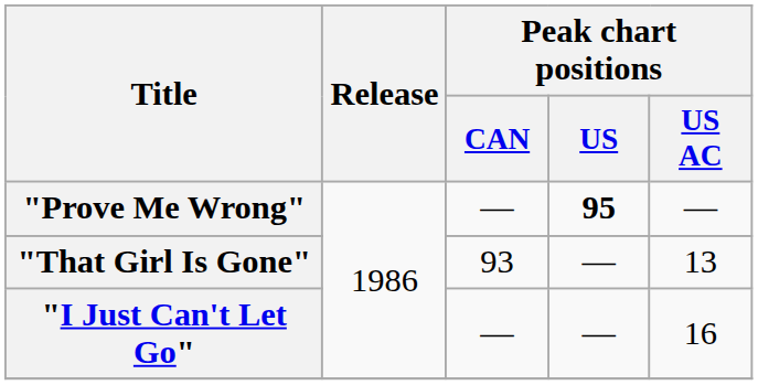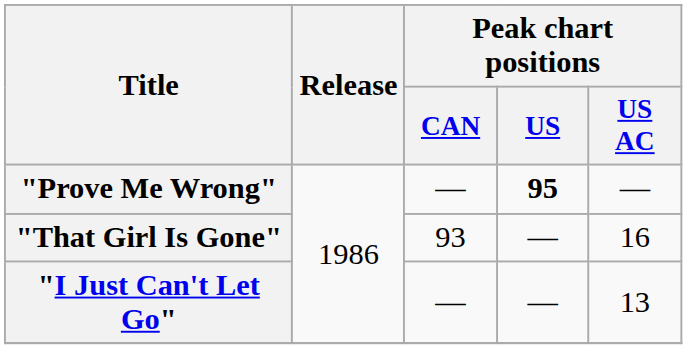"That Girl Is Gone" | Peak chart positions / US AC: 13 -> 16
"I Just Can't Let Go" | Peak chart positions / US AC: 16 -> 13
